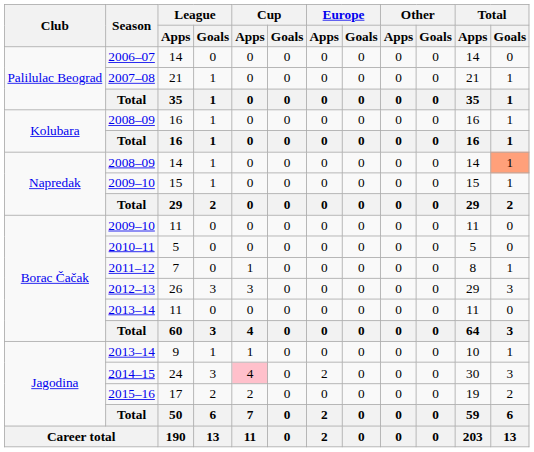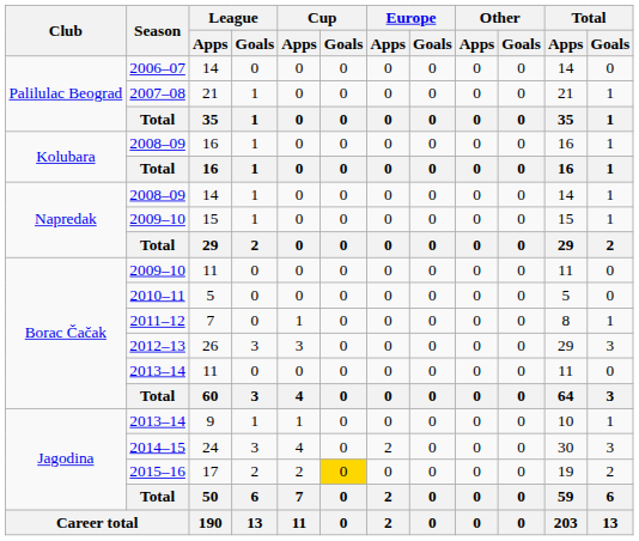2008–09 / 14 | Total / Goals: lightsalmon background -> no background
24 | Cup / Apps: pink background -> no background
17 | Cup / Goals: no background -> gold background
